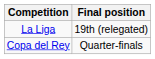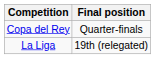rows swapped: La Liga <-> Copa del Rey
